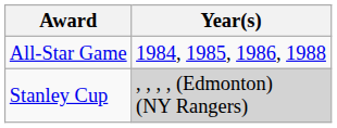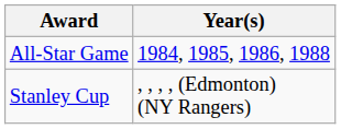Stanley Cup | Year(s): lightgrey background -> no background
